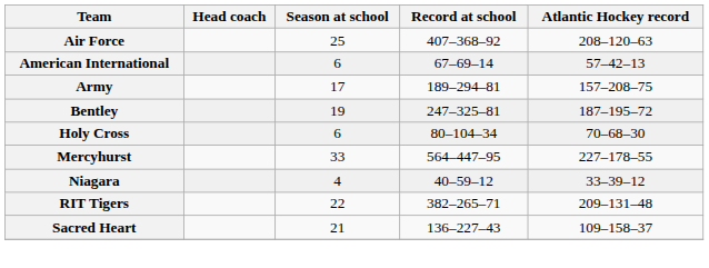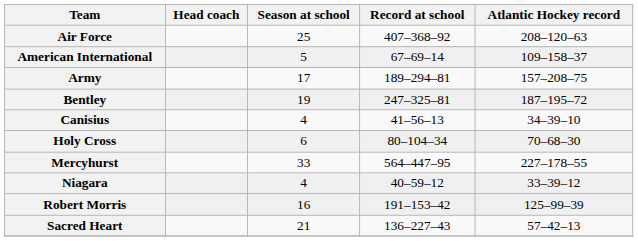American International | Season at school: 6 -> 5
American International | Atlantic Hockey record: 57–42–13 -> 109–158–37
+ row: Canisius | 4 | 41–56–13 | 34–39–10
- row: RIT Tigers | 22 | 382–265–71 | 209–131–48
+ row: Robert Morris | 16 | 191–153–42 | 125–99–39
Sacred Heart | Atlantic Hockey record: 109–158–37 -> 57–42–13
